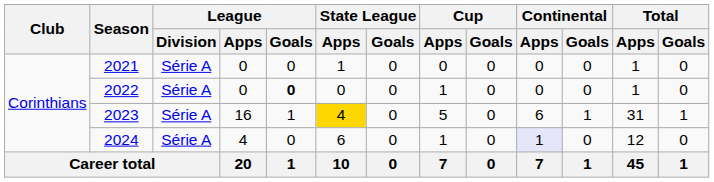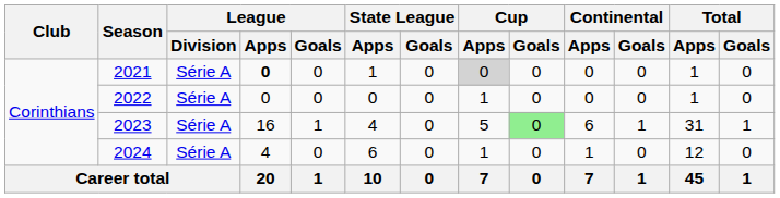2021 | League / Apps: normal -> bold
2021 | Cup / Apps: no background -> lightgrey background
2022 | League / Goals: bold -> normal
2023 | State League / Apps: gold background -> no background
2023 | Cup / Goals: no background -> lightgreen background
2024 | Continental / Apps: lavender background -> no background
